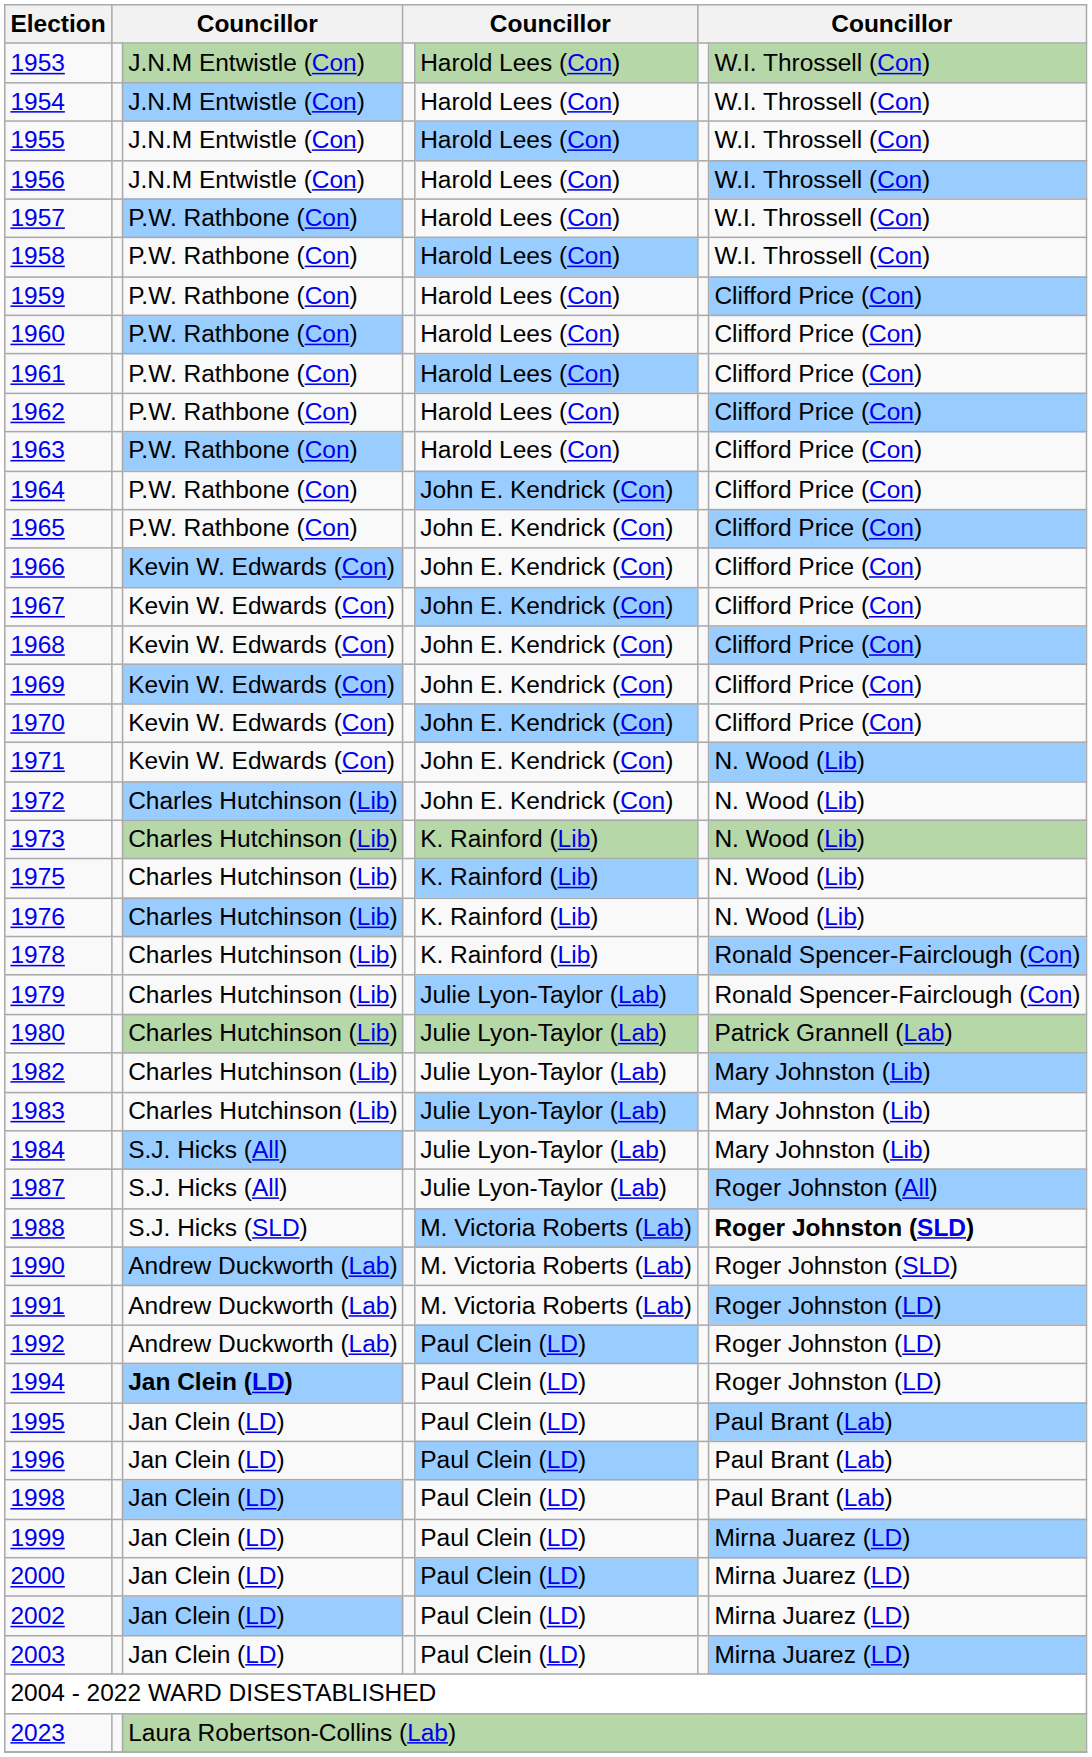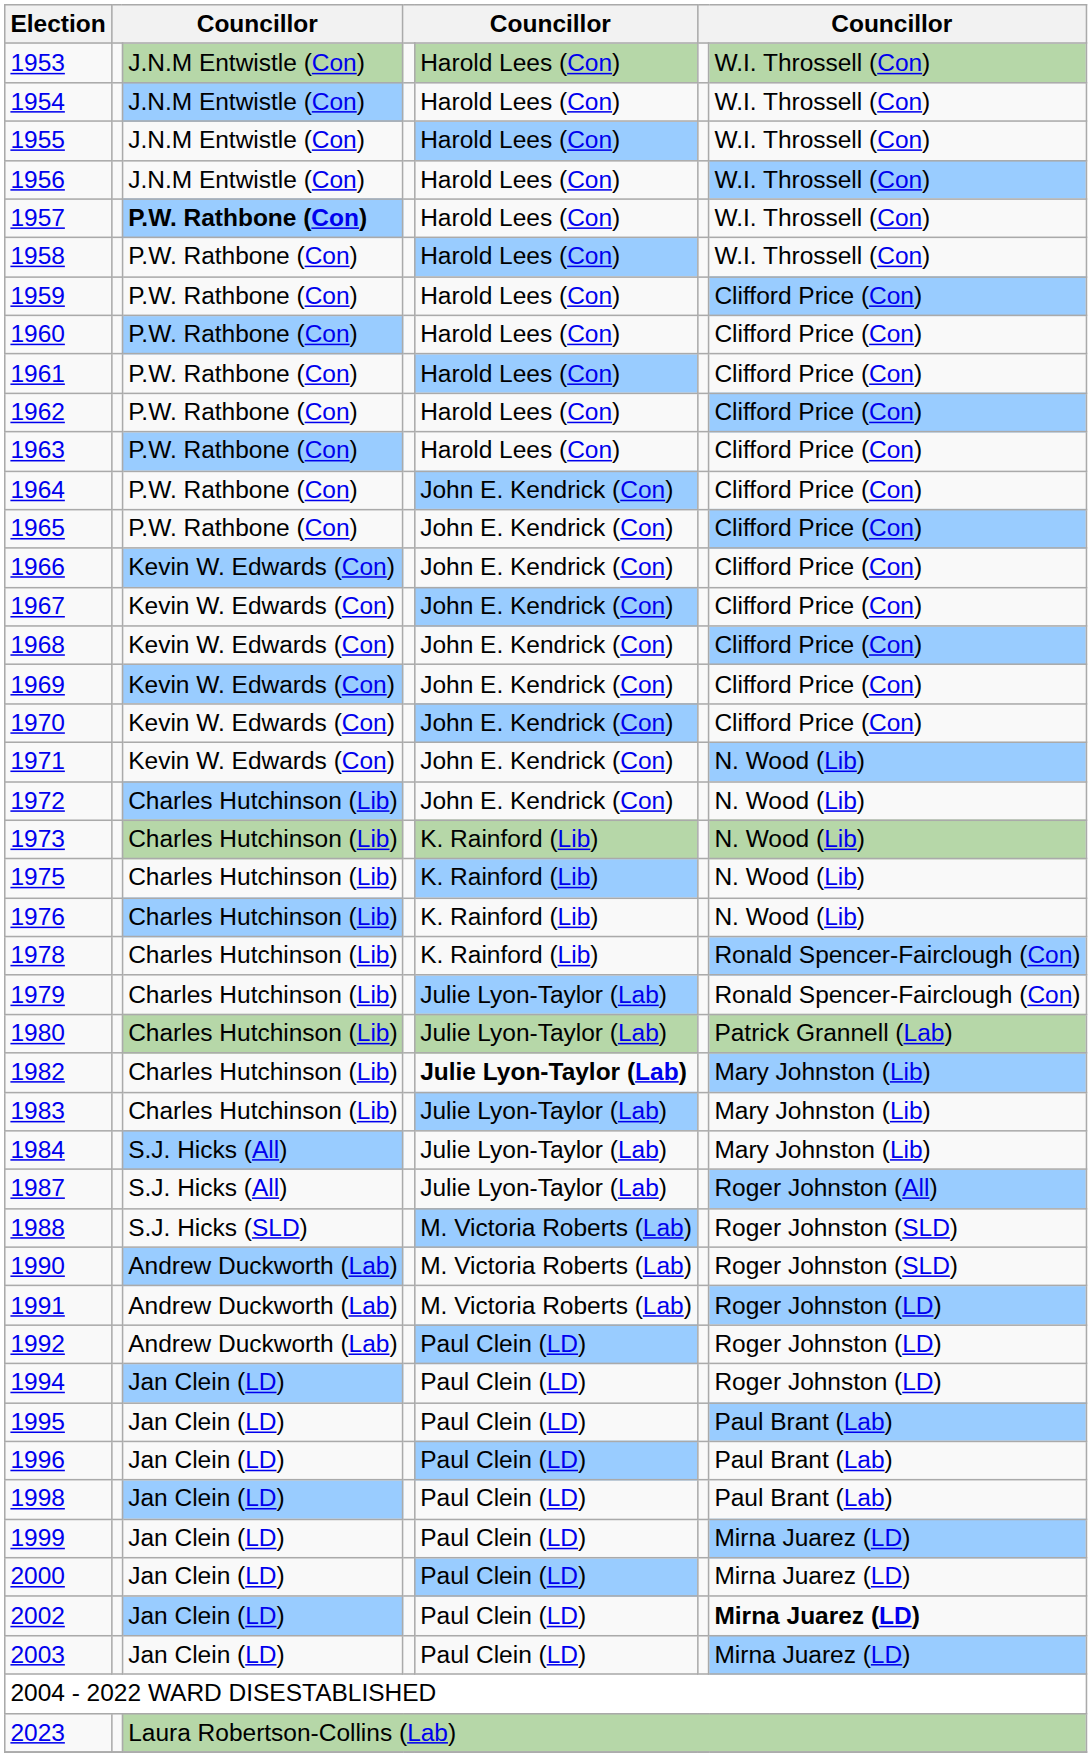1957 | column 3: normal -> bold
1982 | column 5: normal -> bold
1988 | column 7: bold -> normal
1994 | column 3: bold -> normal
2002 | column 7: normal -> bold
